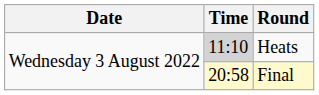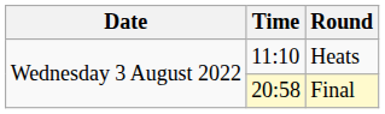Heats | Time: lightgrey background -> no background
